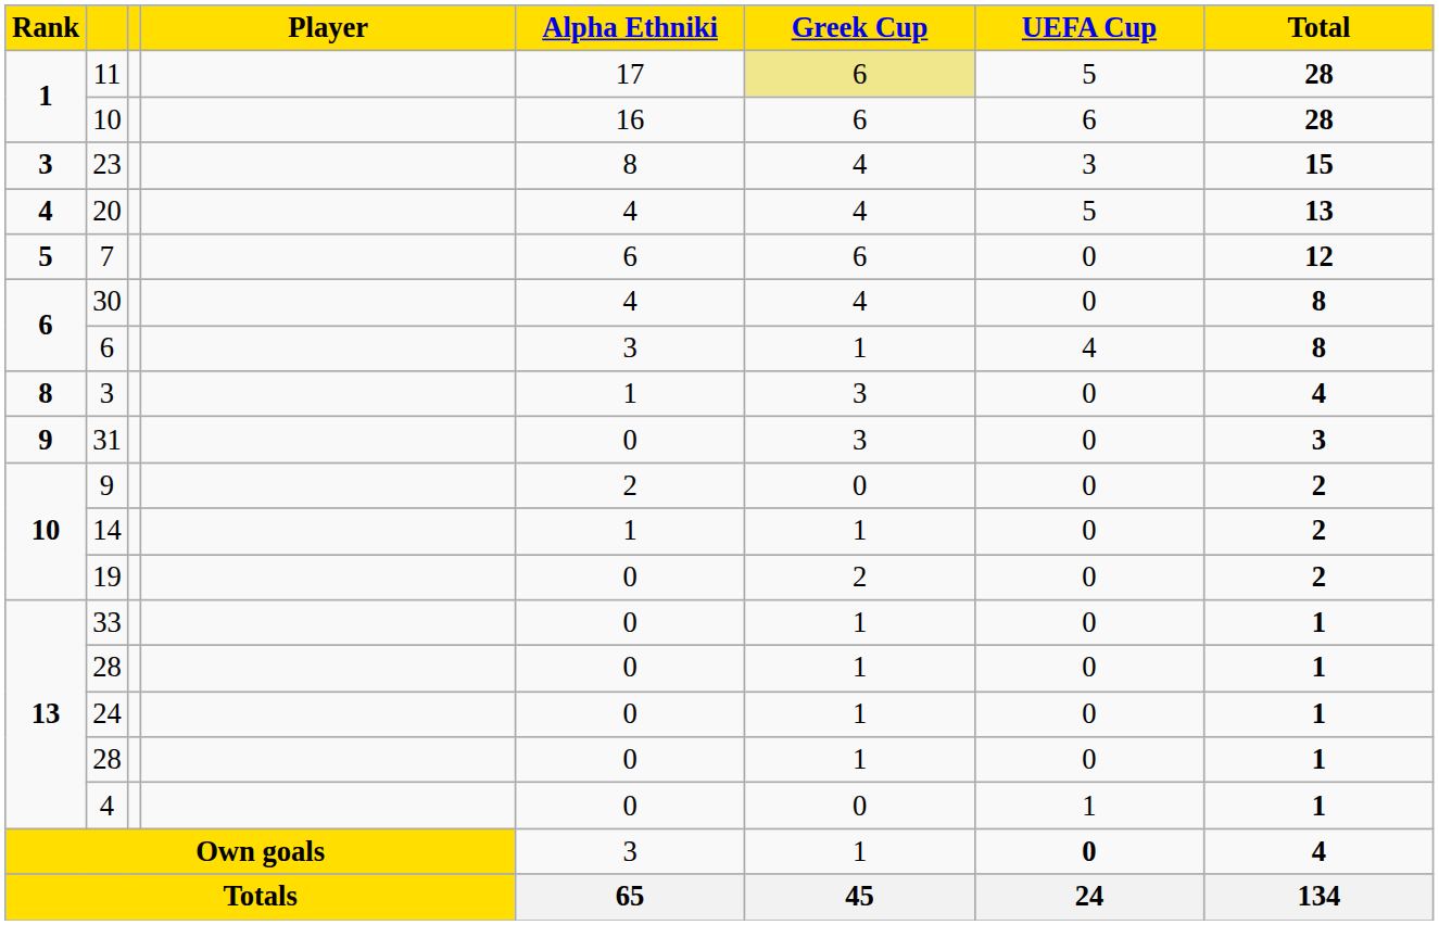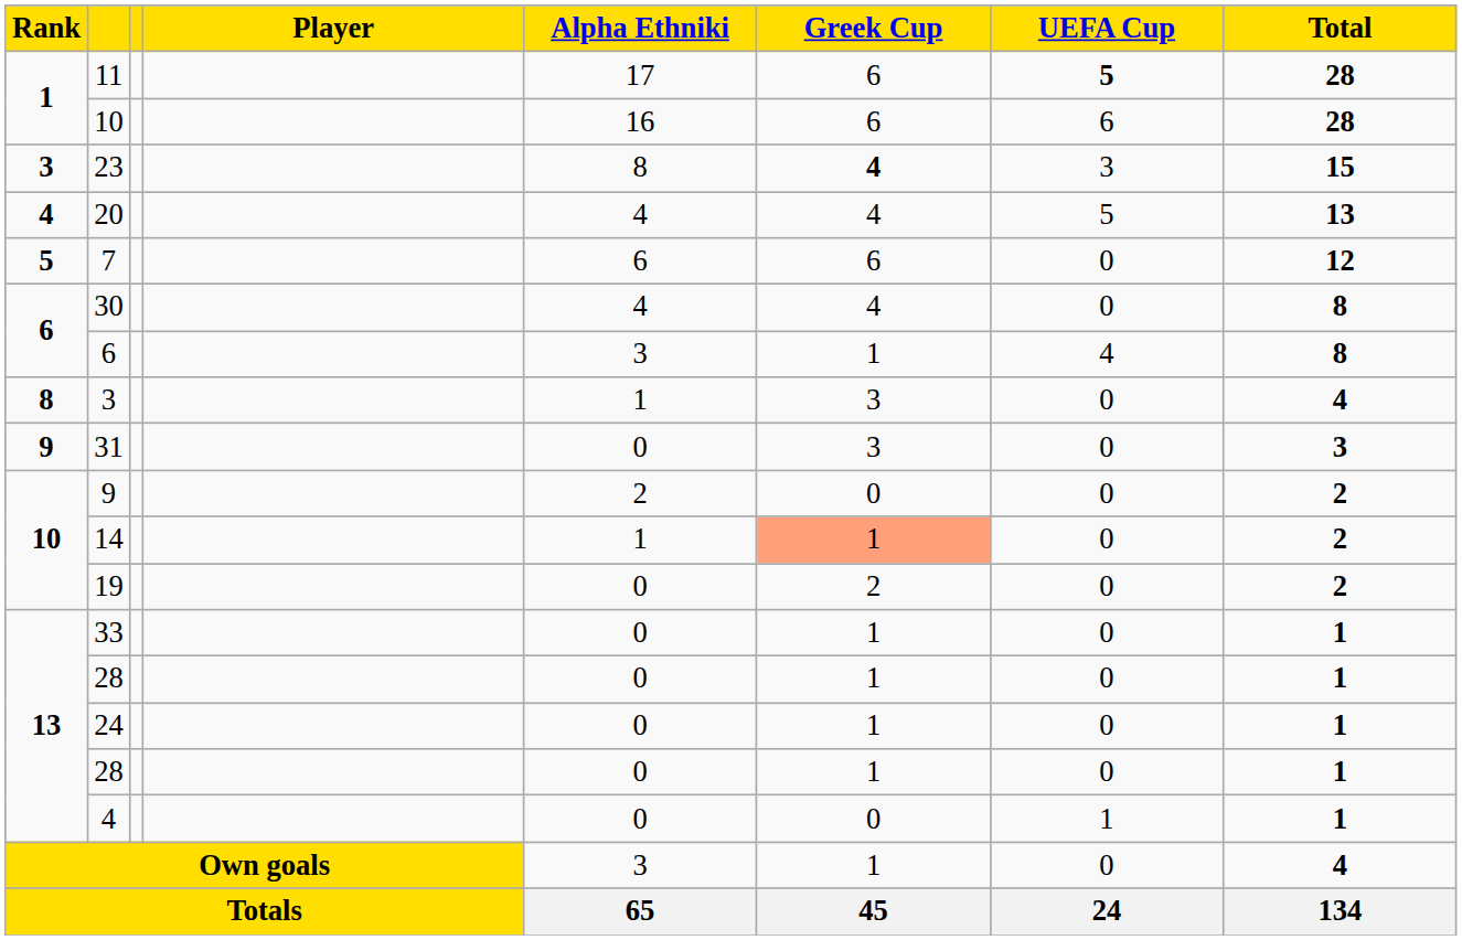11 | Greek Cup: khaki background -> no background
11 | UEFA Cup: normal -> bold
23 | Greek Cup: normal -> bold
14 | Greek Cup: no background -> lightsalmon background
Own goals | UEFA Cup: bold -> normal
